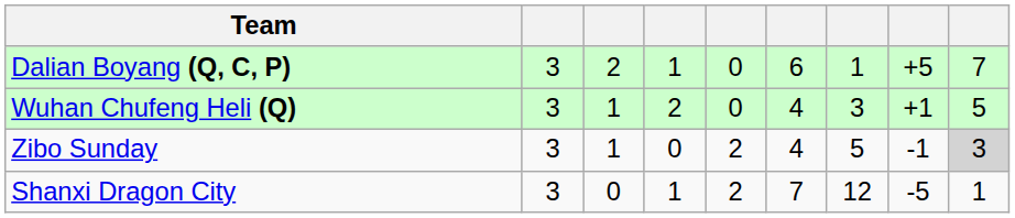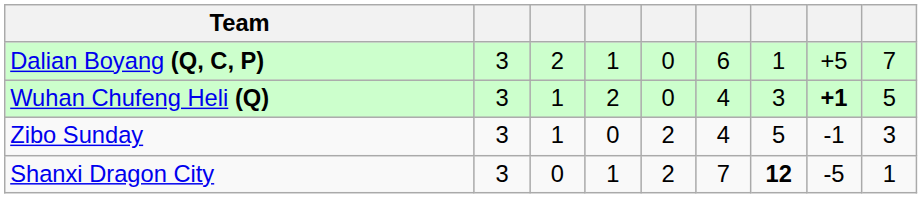Wuhan Chufeng Heli (Q) | column 8: normal -> bold
Zibo Sunday | column 9: lightgrey background -> no background
Shanxi Dragon City | column 7: normal -> bold
